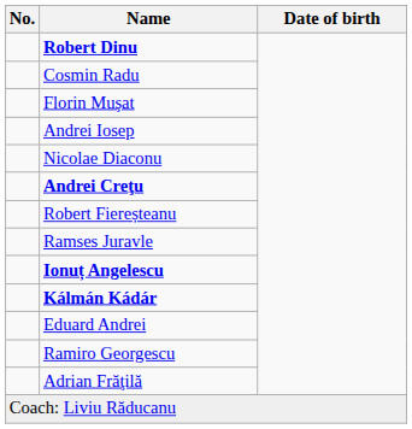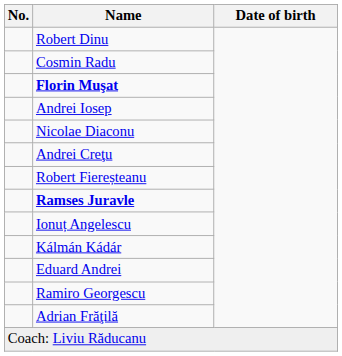Robert Dinu | Name: bold -> normal
Florin Muşat | Name: normal -> bold
Andrei Creţu | Name: bold -> normal
Ramses Juravle | Name: normal -> bold
Ionuț Angelescu | Name: bold -> normal
Kálmán Kádár | Name: bold -> normal
